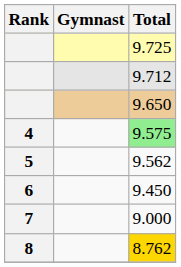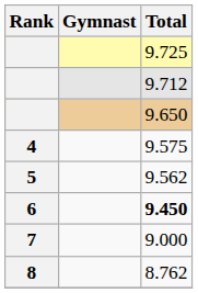9.575 | Total: lightgreen background -> no background
9.450 | Total: normal -> bold
8.762 | Total: gold background -> no background
